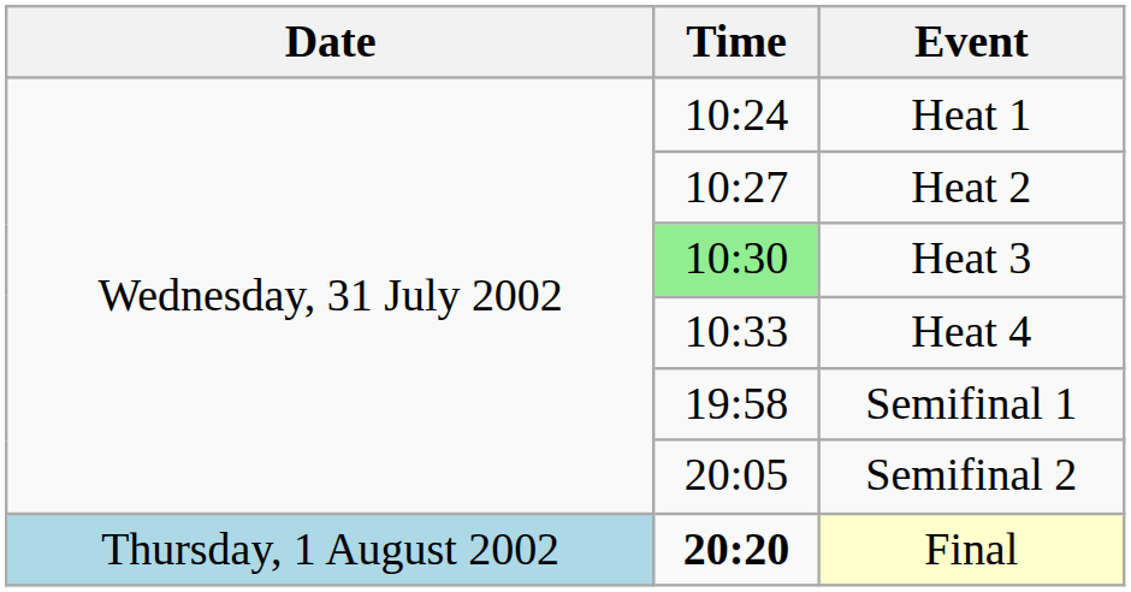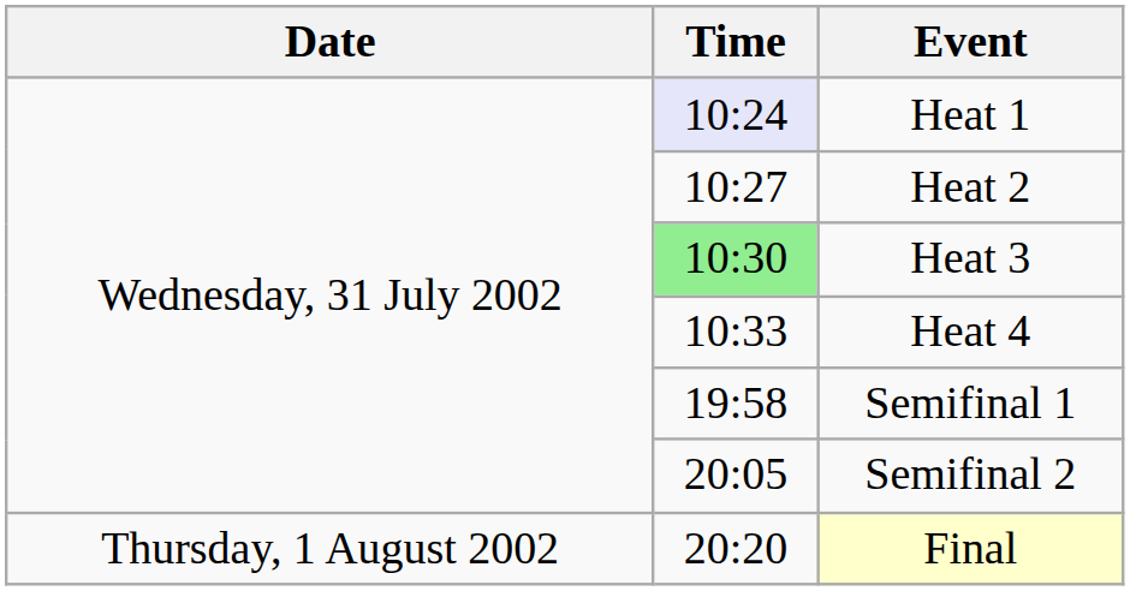Heat 1 | Time: no background -> lavender background
Final | Date: lightblue background -> no background
Final | Time: bold -> normal
